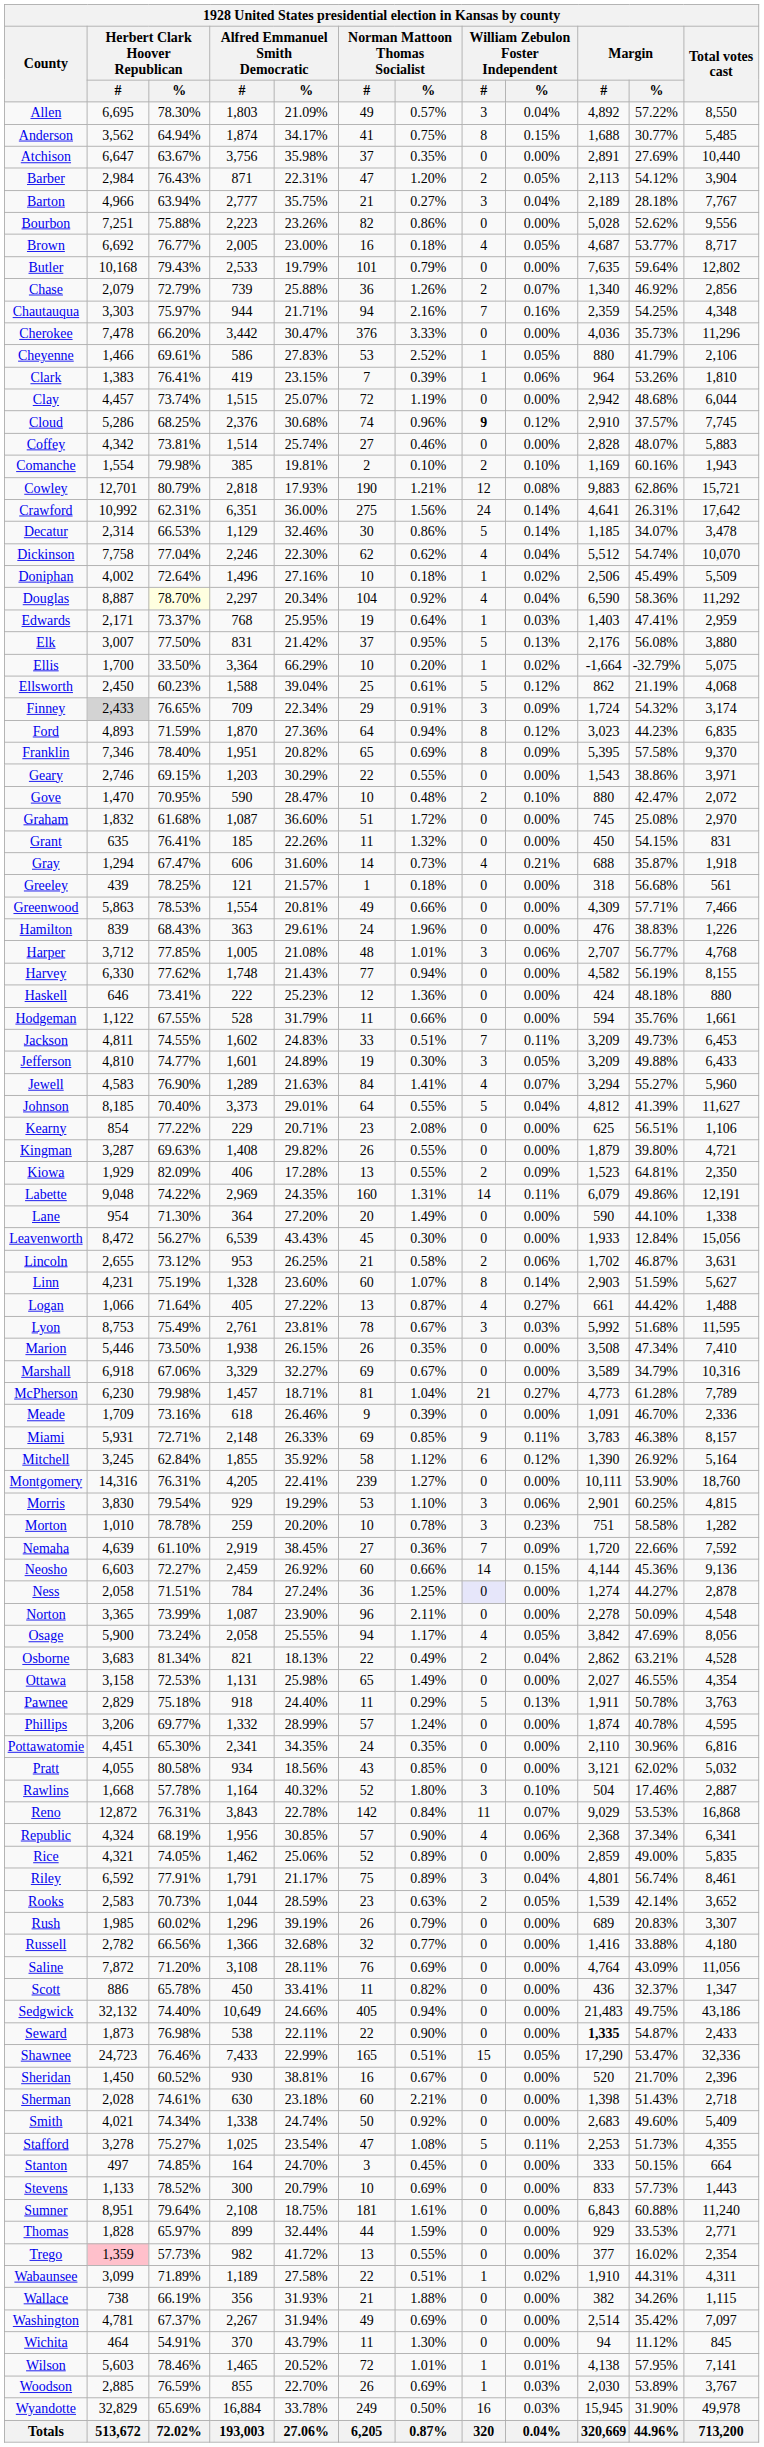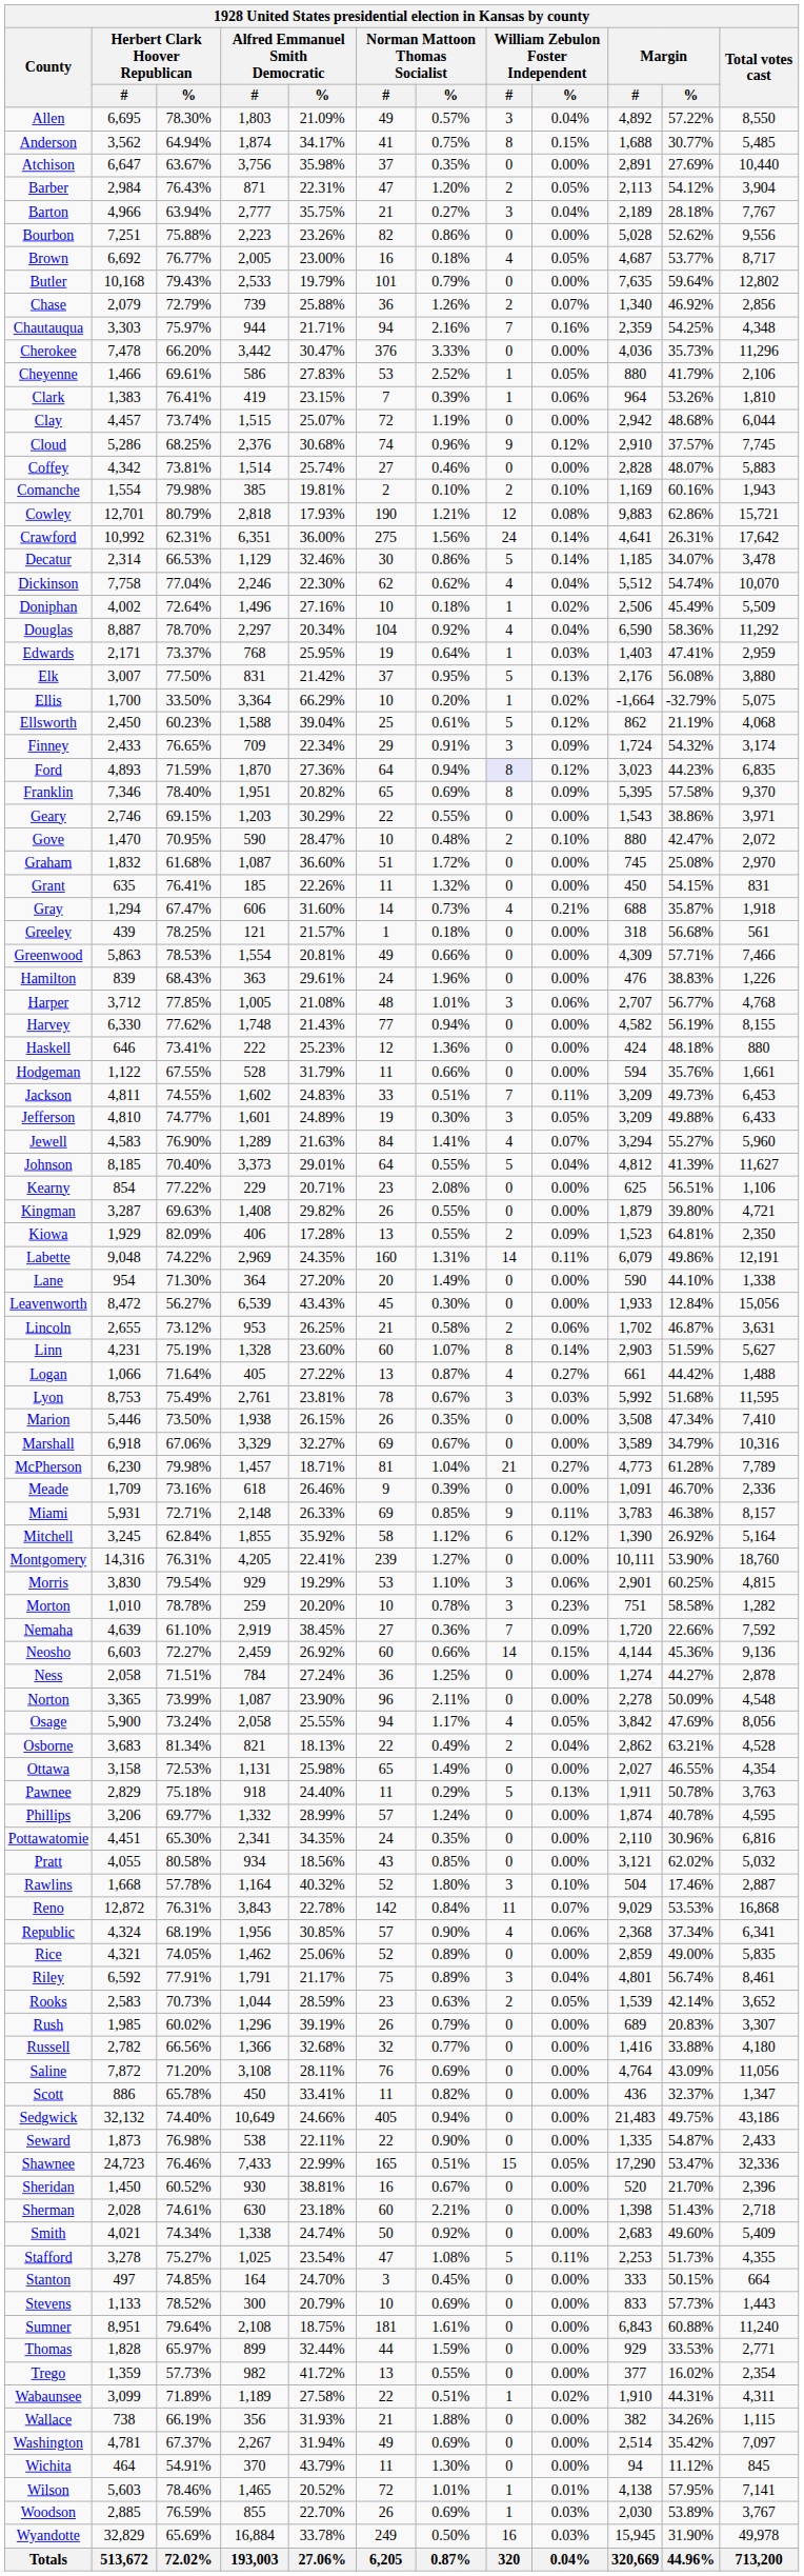Cloud | William Zebulon Foster Independent / #: bold -> normal
Douglas | Herbert Clark Hoover Republican / %: lightyellow background -> no background
Finney | Herbert Clark Hoover Republican / #: lightgrey background -> no background
Ford | William Zebulon Foster Independent / #: no background -> lavender background
Ness | William Zebulon Foster Independent / #: lavender background -> no background
Seward | Margin / #: bold -> normal
Trego | Herbert Clark Hoover Republican / #: pink background -> no background
